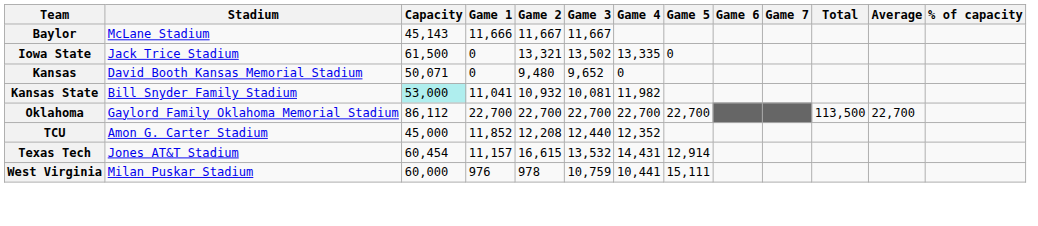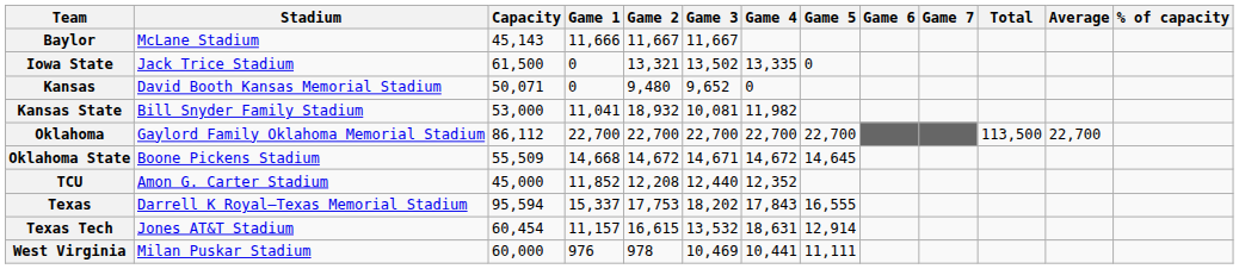Kansas State | Capacity: paleturquoise background -> no background
Kansas State | Game 2: 10,932 -> 18,932
+ row: Oklahoma State | Boone Pickens Stadium | 55,509 | 14,668 | 14,672 | 14,671 | 14,672 | 14,645
+ row: Texas | Darrell K Royal–Texas Memorial Stadium | 95,594 | 15,337 | 17,753 | 18,202 | 17,843 | 16,555
Texas Tech | Game 4: 14,431 -> 18,631
West Virginia | Game 3: 10,759 -> 10,469
West Virginia | Game 5: 15,111 -> 11,111
